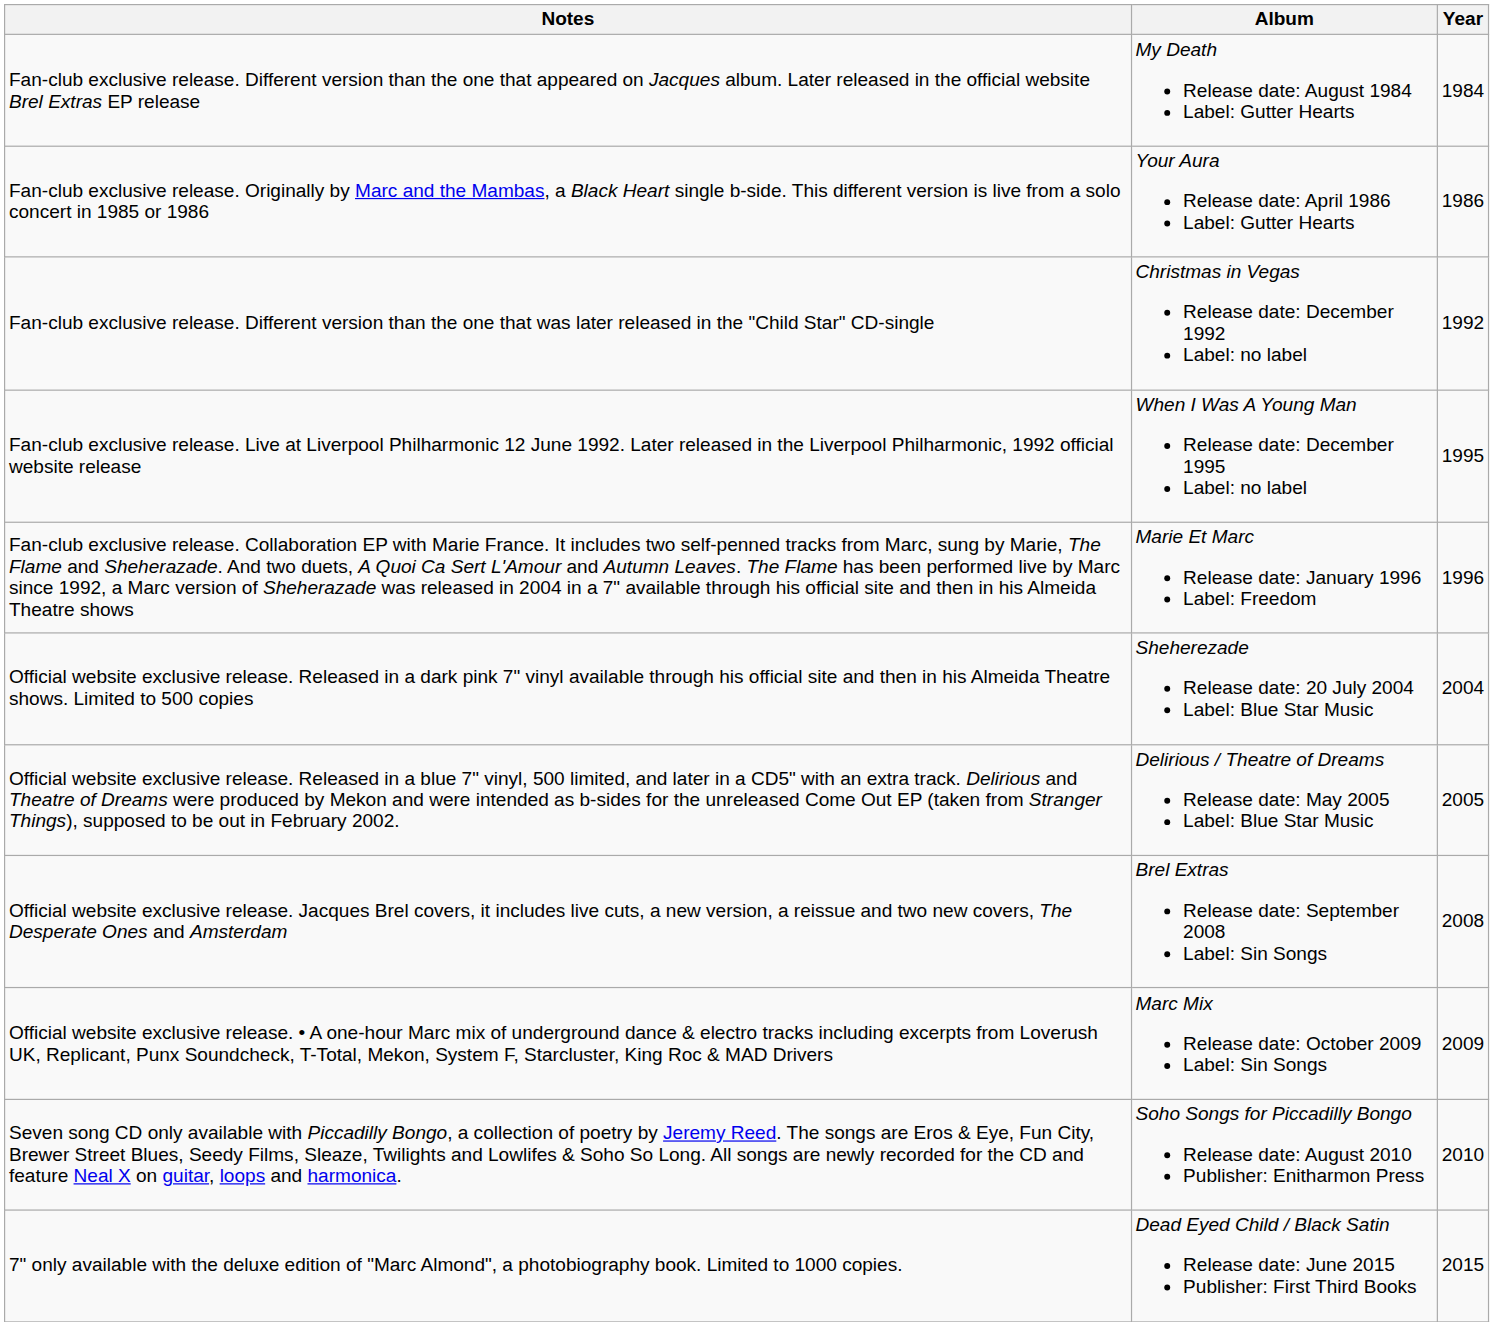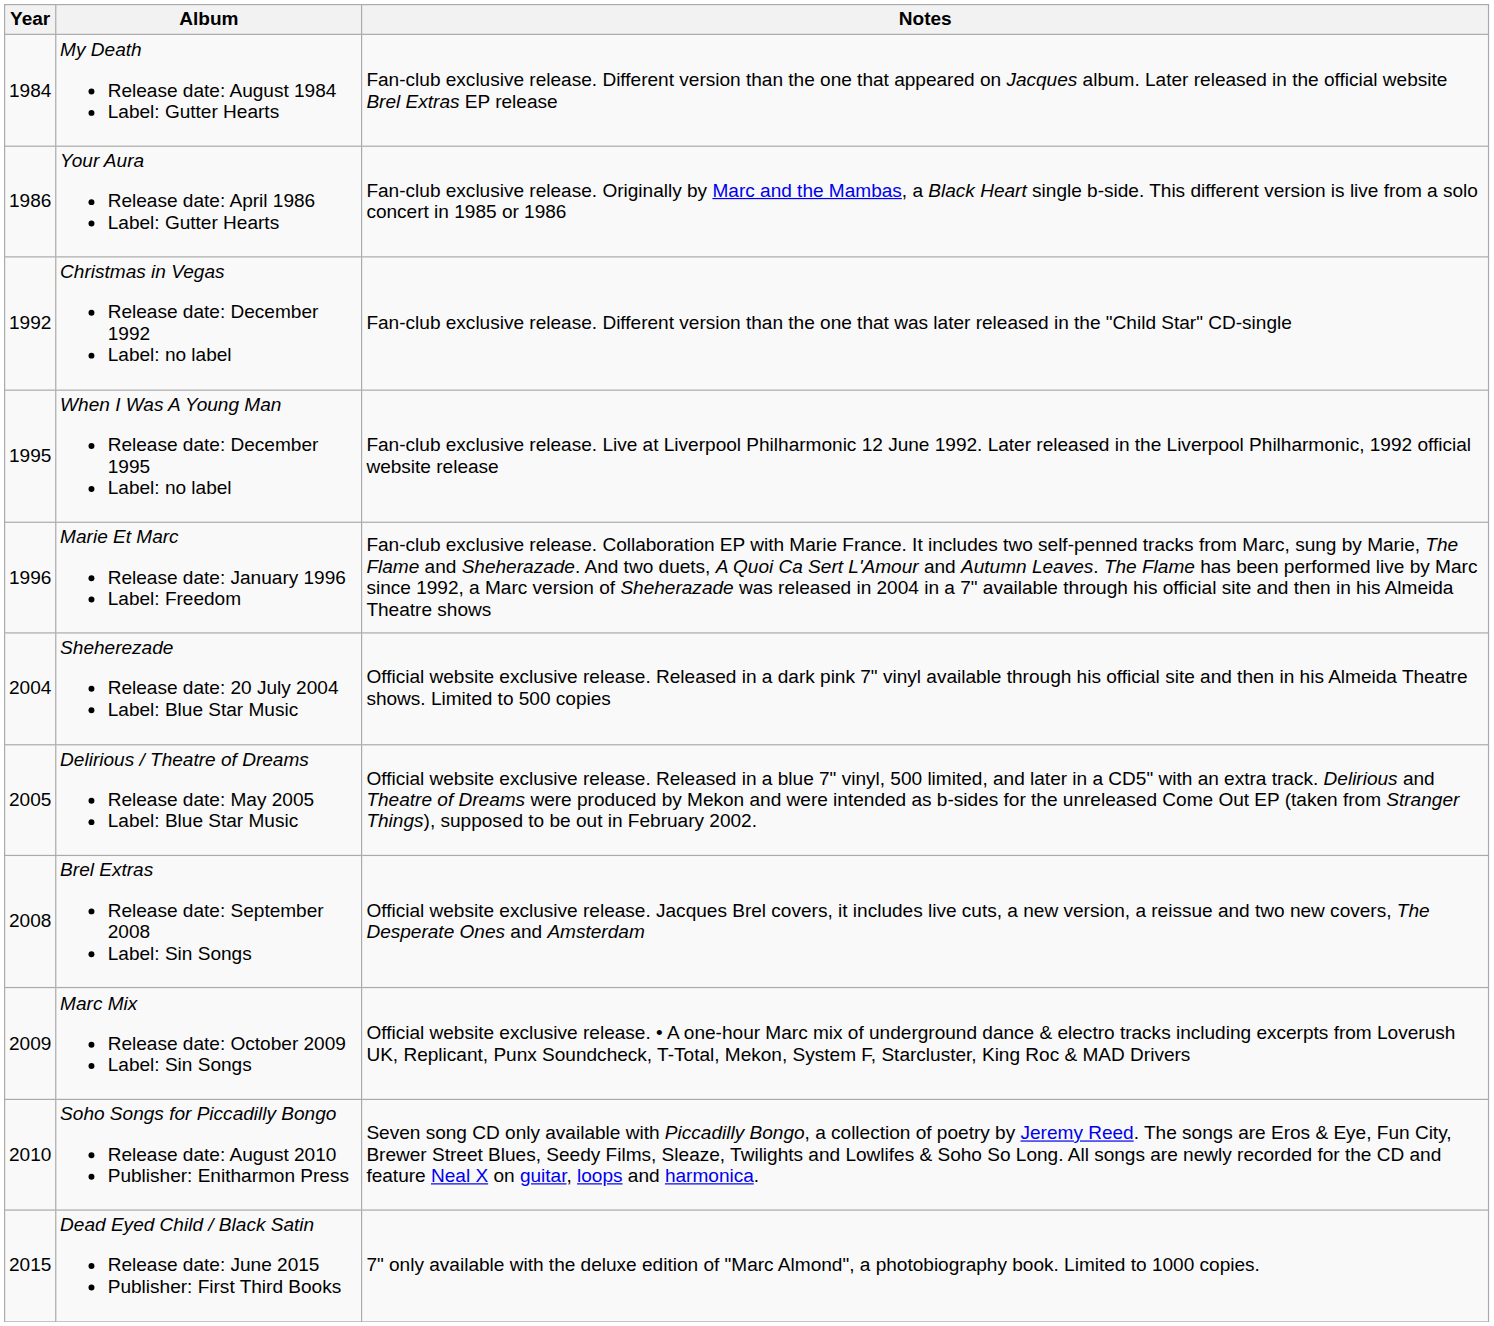columns swapped: Year <-> Notes
